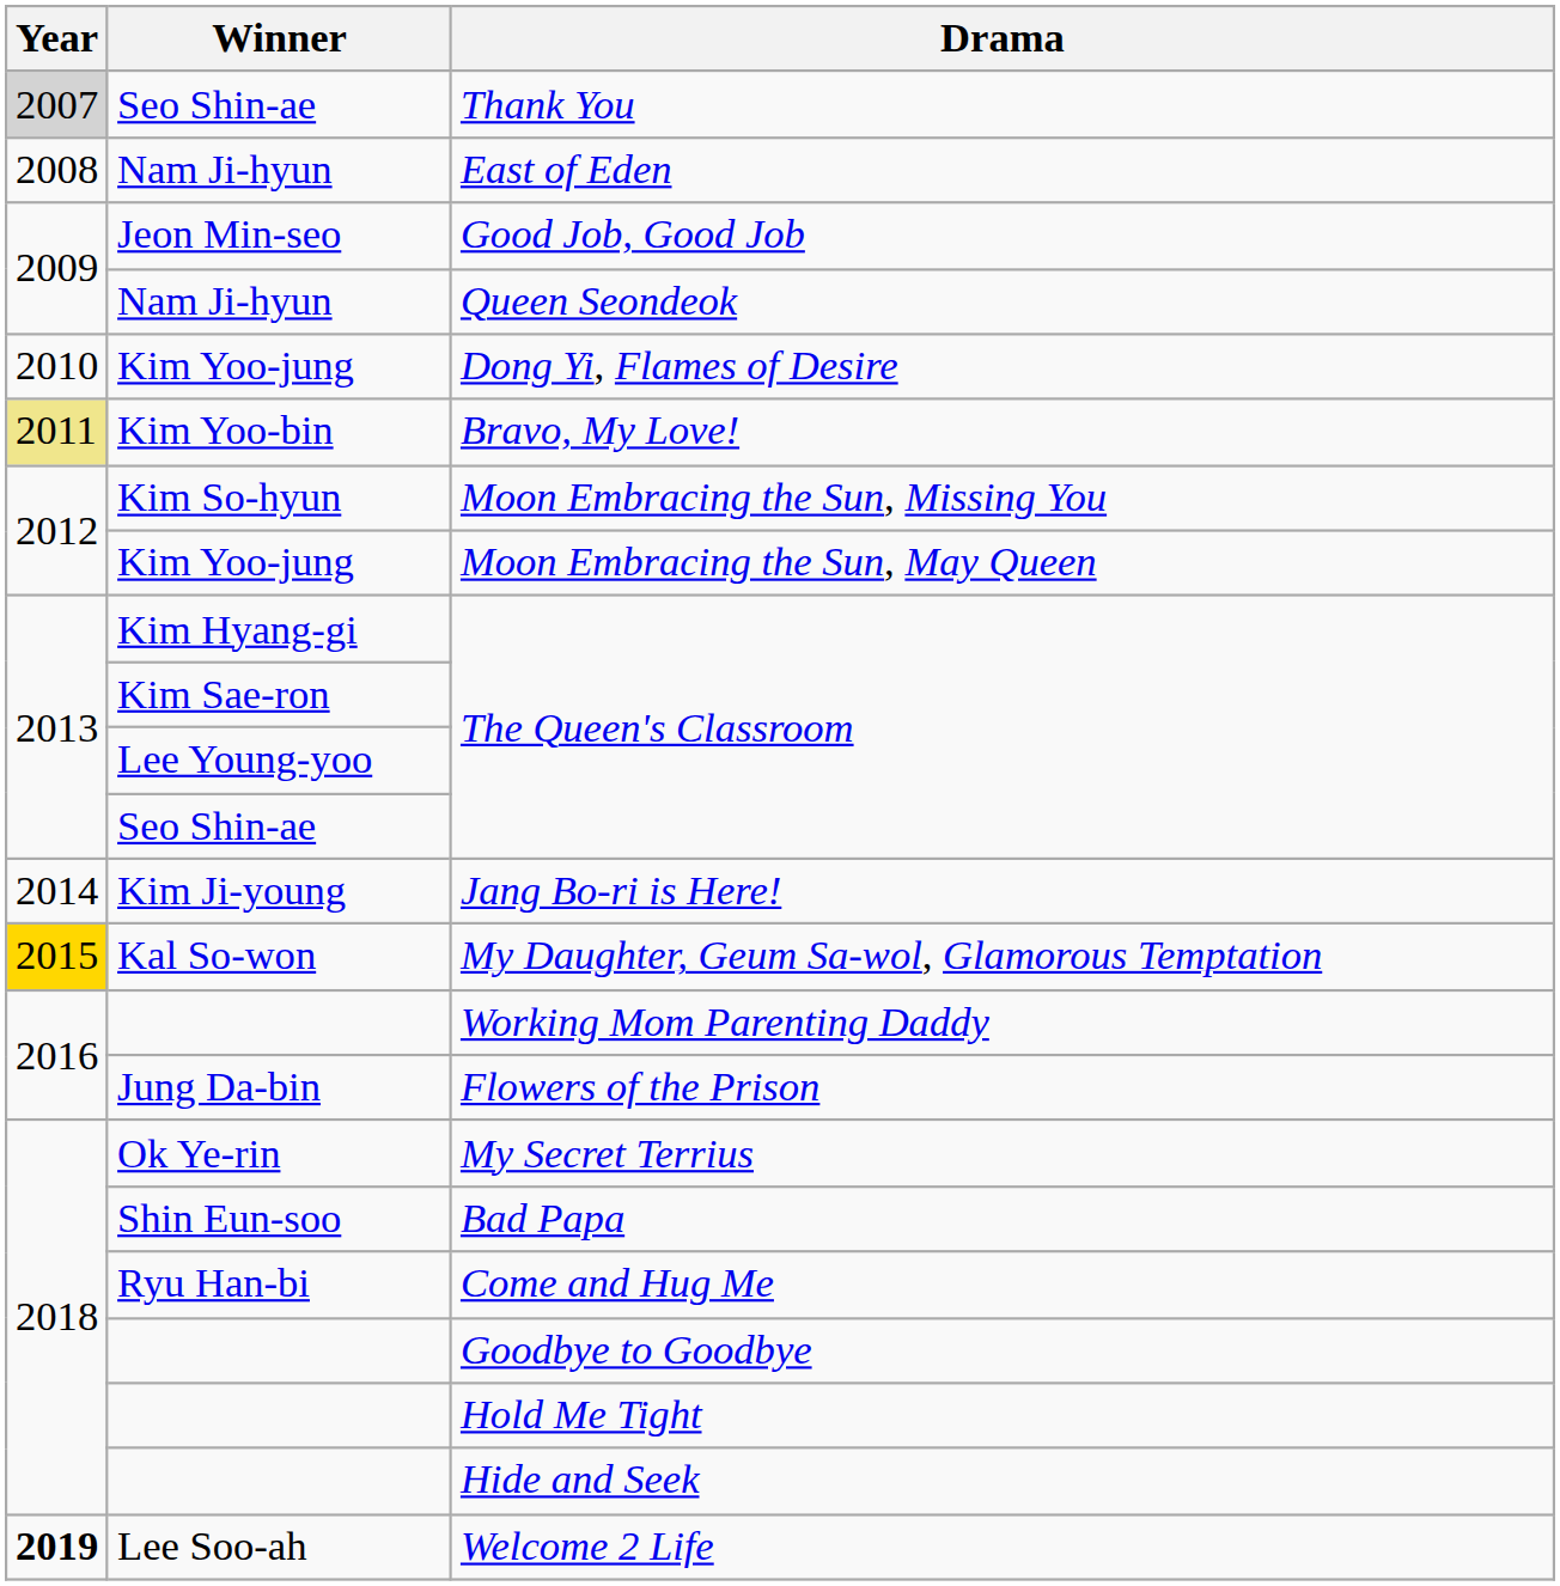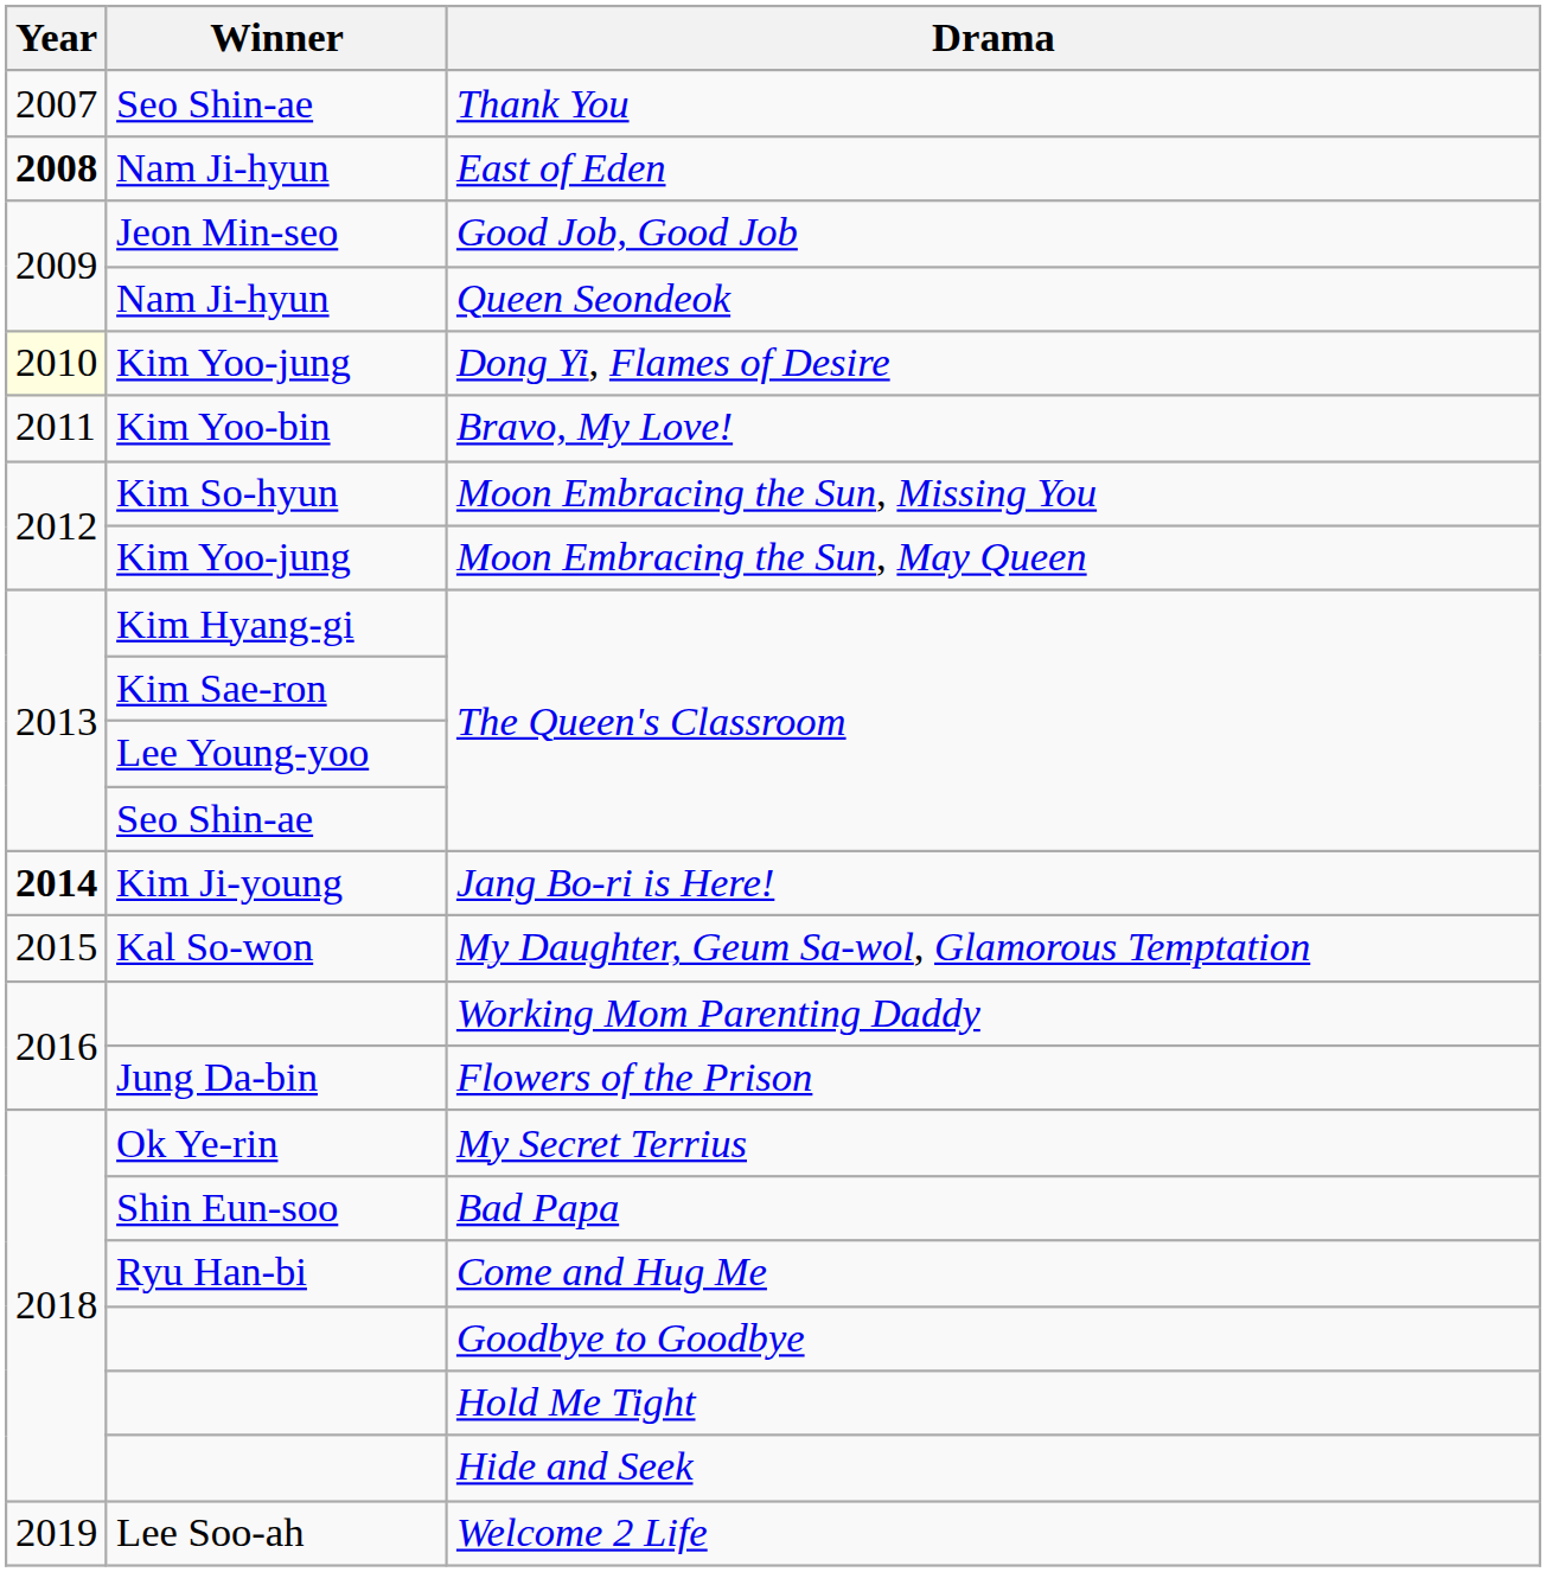Thank You | Year: lightgrey background -> no background
East of Eden | Year: normal -> bold
Dong Yi, Flames of Desire | Year: no background -> lightyellow background
Bravo, My Love! | Year: khaki background -> no background
Jang Bo-ri is Here! | Year: normal -> bold
My Daughter, Geum Sa-wol, Glamorous Temptation | Year: gold background -> no background
Welcome 2 Life | Year: bold -> normal
